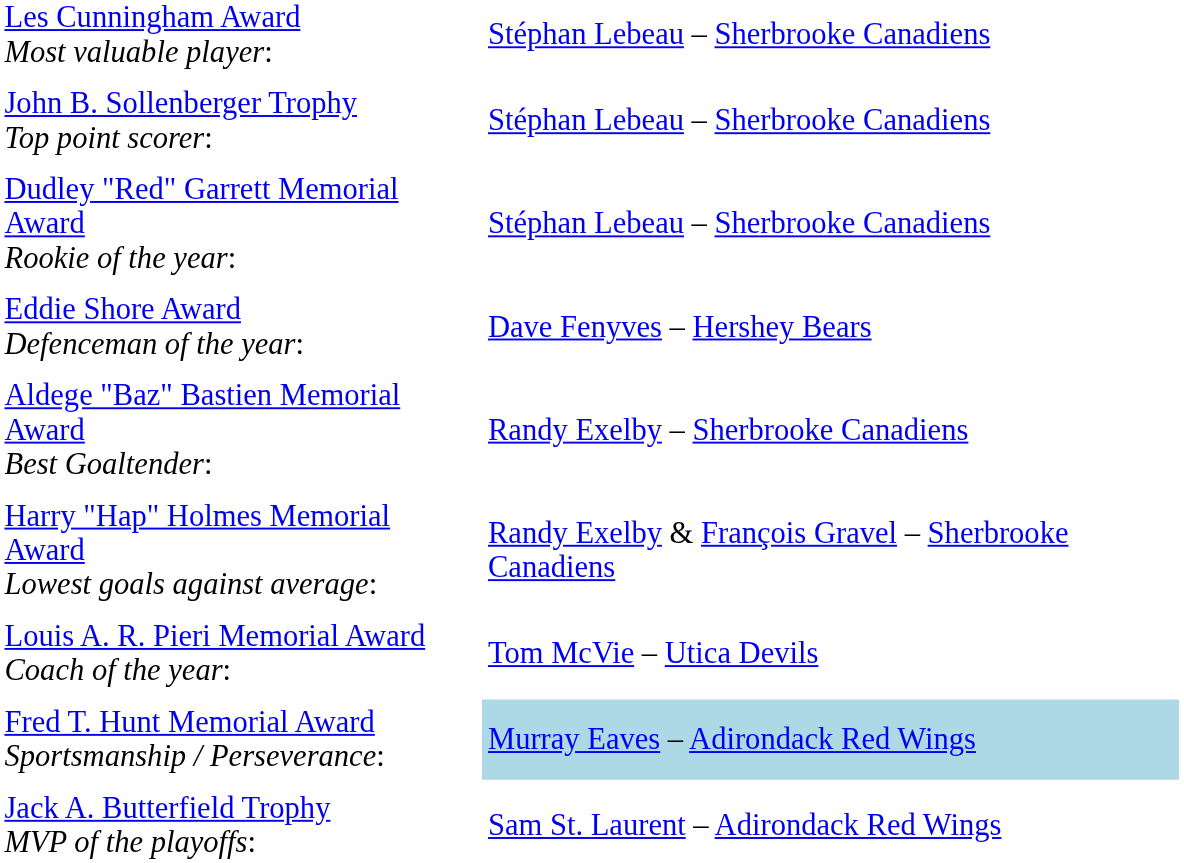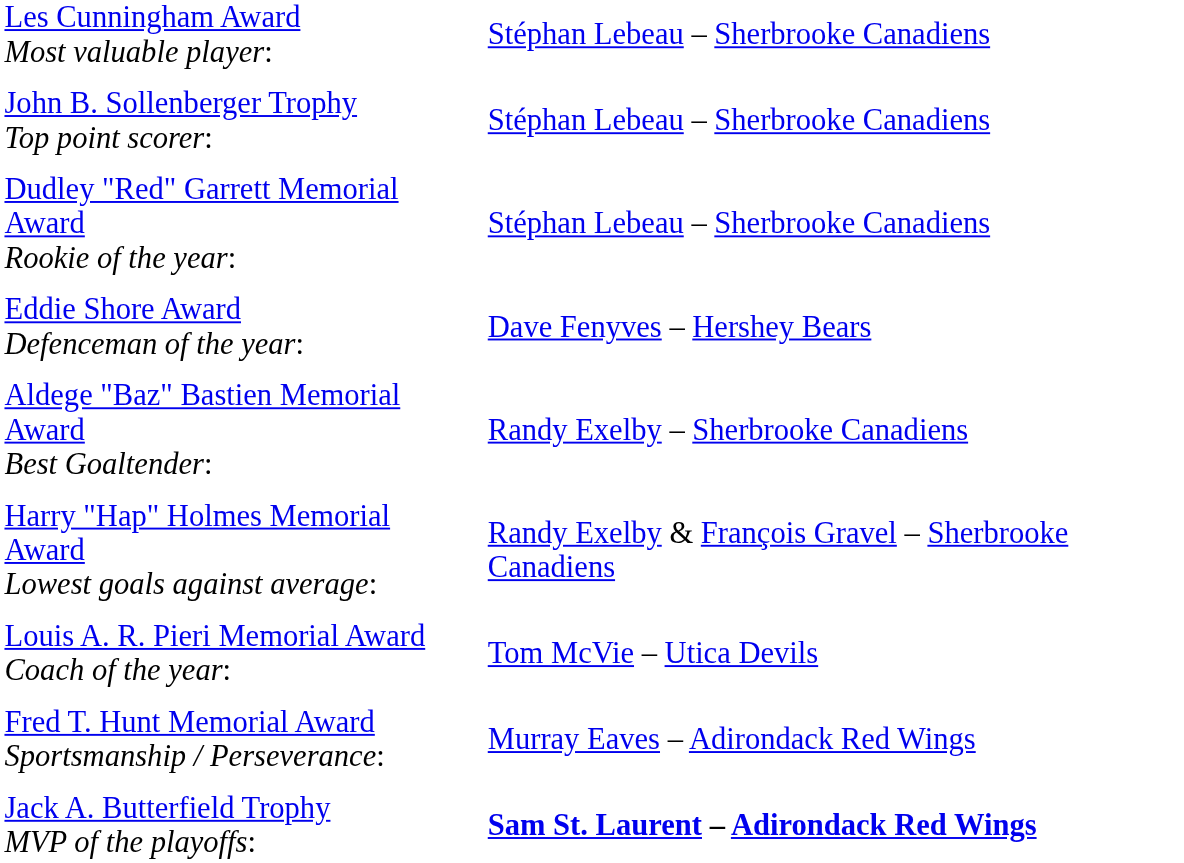Fred T. Hunt Memorial Award Sportsmanship / Perseverance: | column 2: lightblue background -> no background
Jack A. Butterfield Trophy MVP of the playoffs: | column 2: normal -> bold
